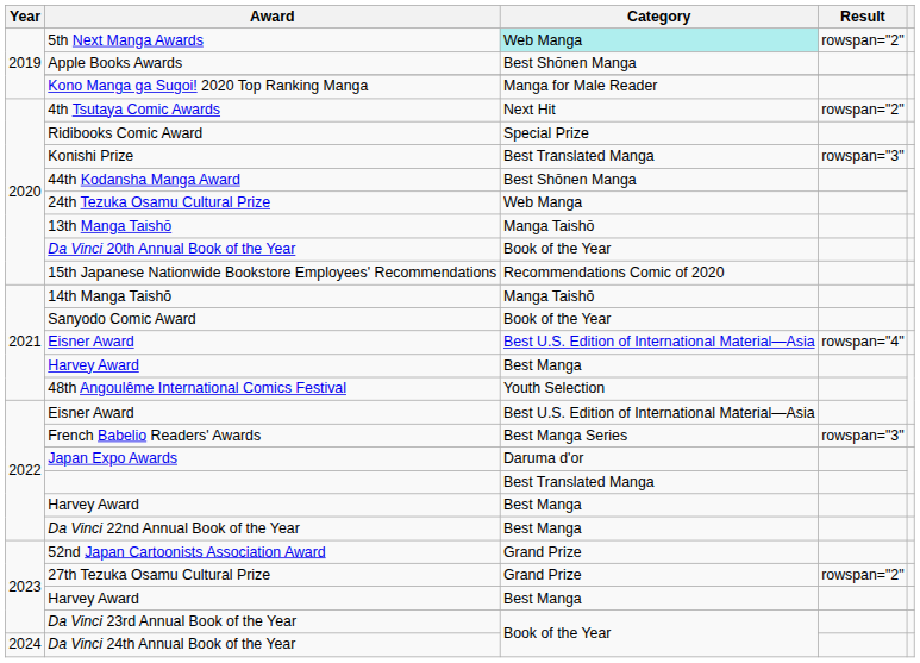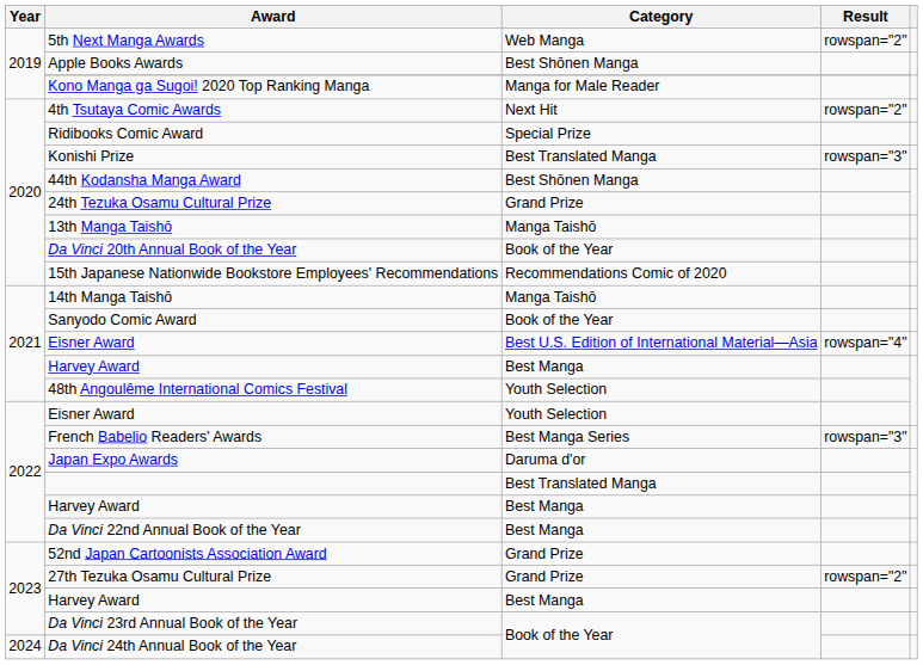5th Next Manga Awards | Category: paleturquoise background -> no background
24th Tezuka Osamu Cultural Prize | Category: Web Manga -> Grand Prize
2022 / Eisner Award | Category: Best U.S. Edition of International Material—Asia -> Youth Selection
